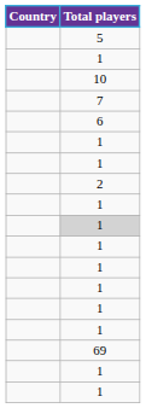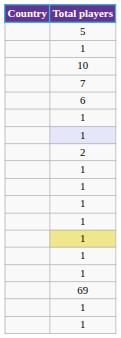row 8 | Total players: no background -> lavender background
row 11 | Total players: lightgrey background -> no background
row 14 | Total players: no background -> khaki background
